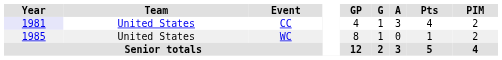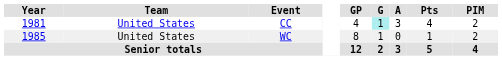CC | Year: lavender background -> no background
CC | G: no background -> paleturquoise background
